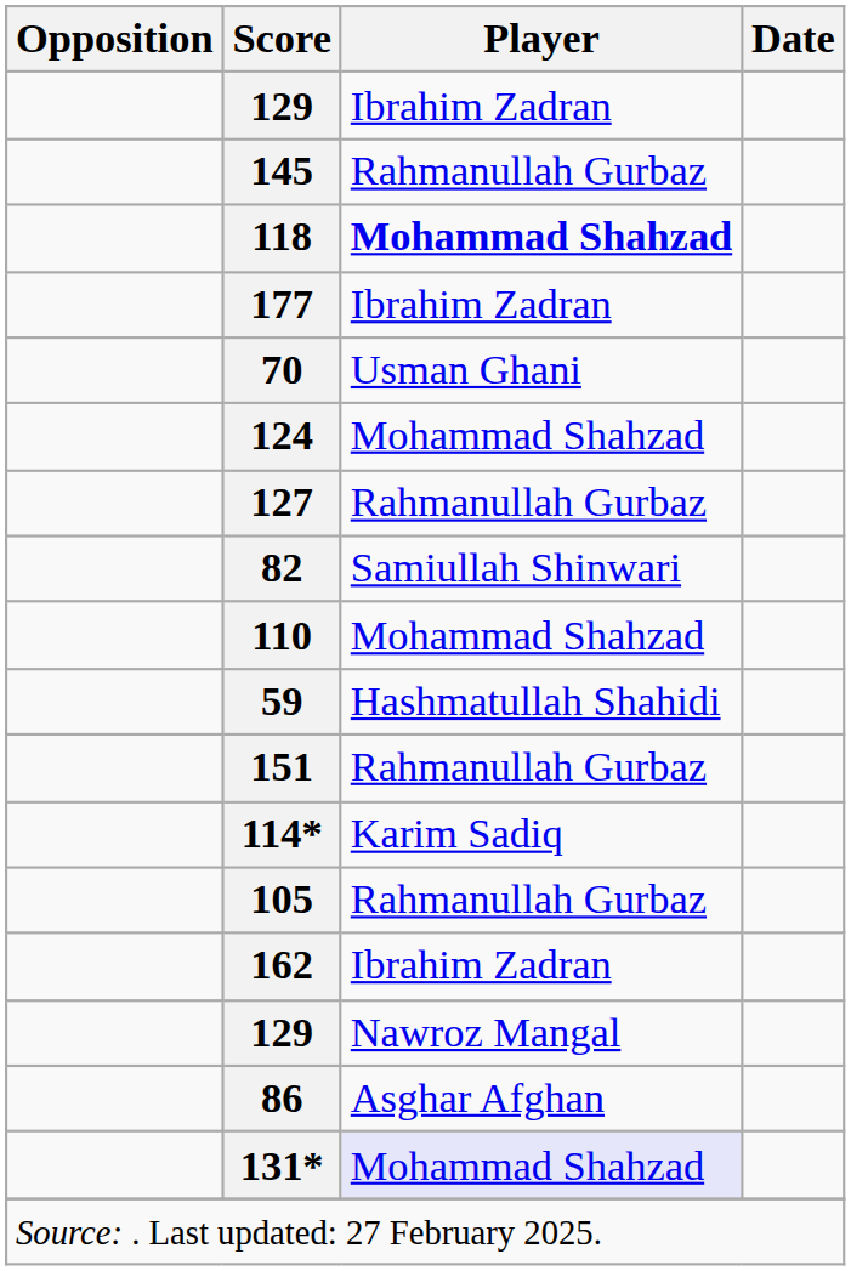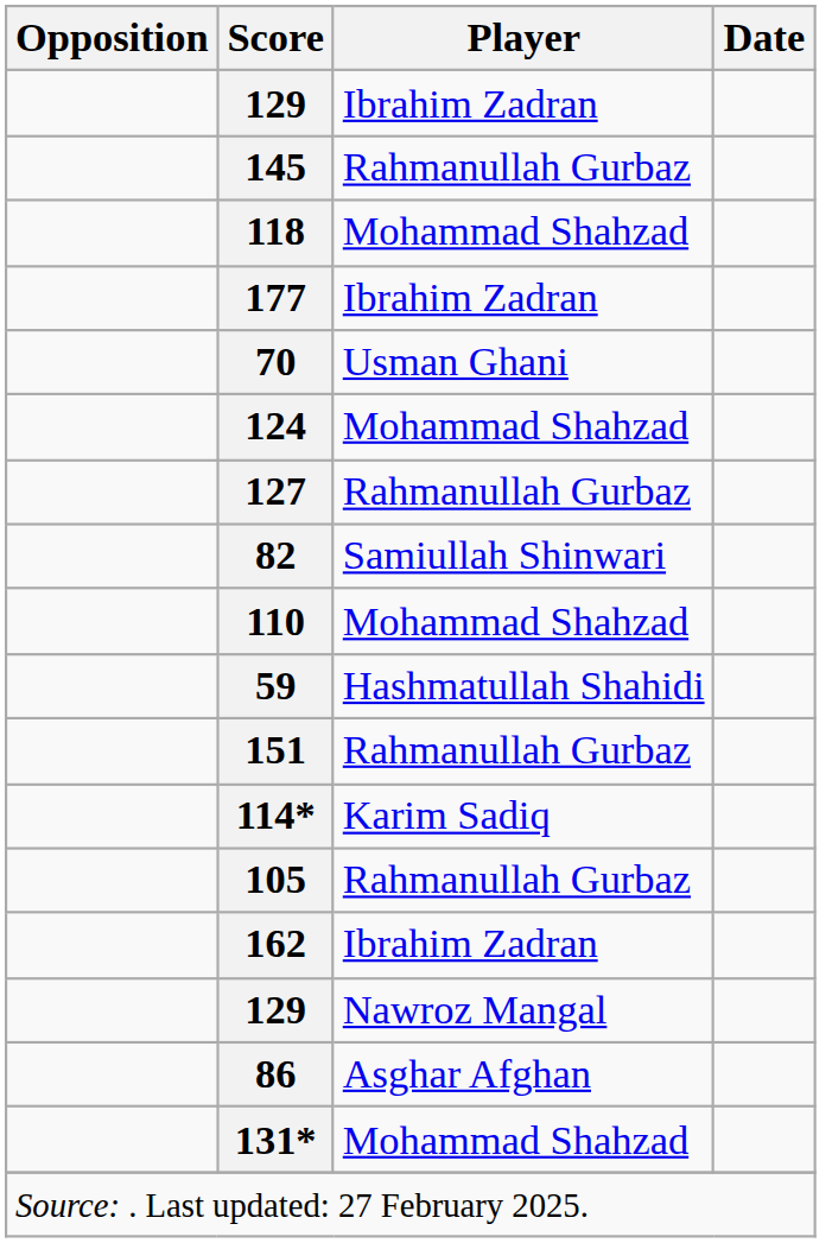118 | Player: bold -> normal
131* | Player: lavender background -> no background
